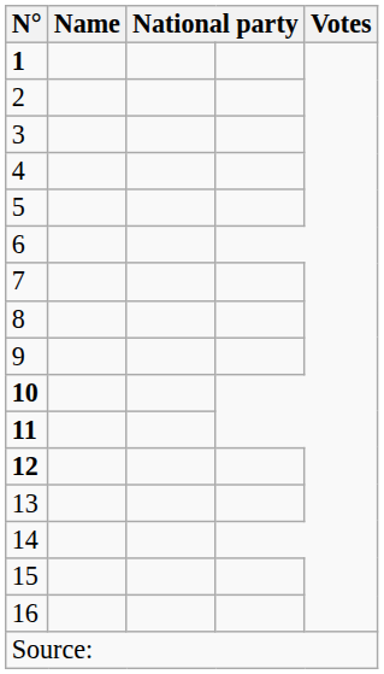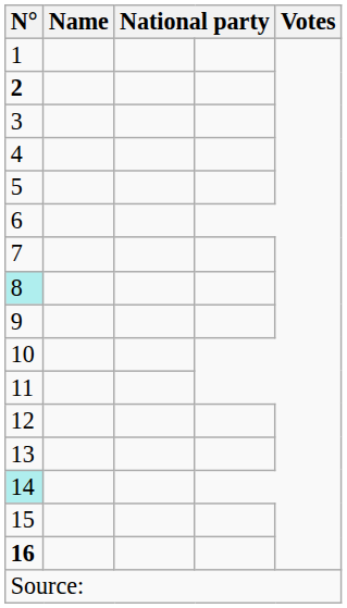1 | N°: bold -> normal
2 | N°: normal -> bold
8 | N°: no background -> paleturquoise background
10 | N°: bold -> normal
11 | N°: bold -> normal
12 | N°: bold -> normal
14 | N°: no background -> paleturquoise background
16 | N°: normal -> bold
